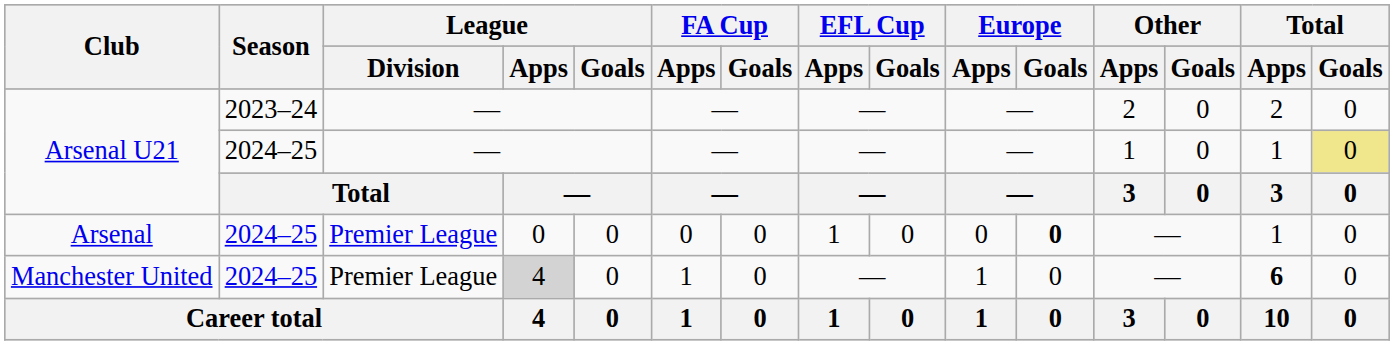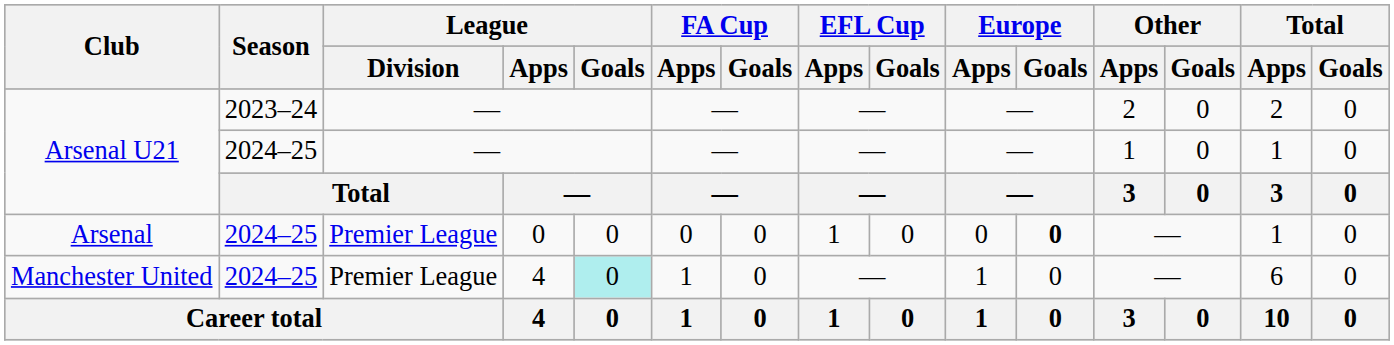Arsenal U21 / 2024–25 | Total / Goals: khaki background -> no background
Manchester United | League / Apps: lightgrey background -> no background
Manchester United | League / Goals: no background -> paleturquoise background
Manchester United | Total / Apps: bold -> normal
